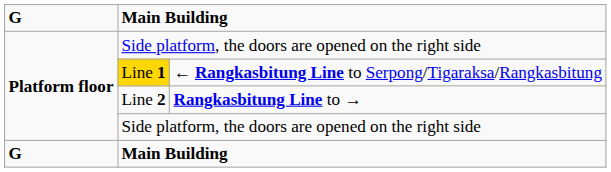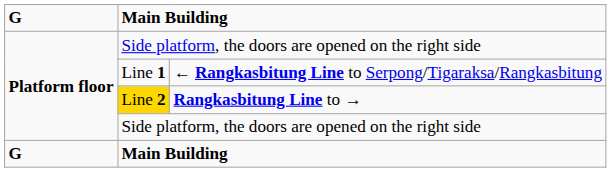Line 1 | column 2: gold background -> no background
Line 2 | column 2: no background -> gold background
